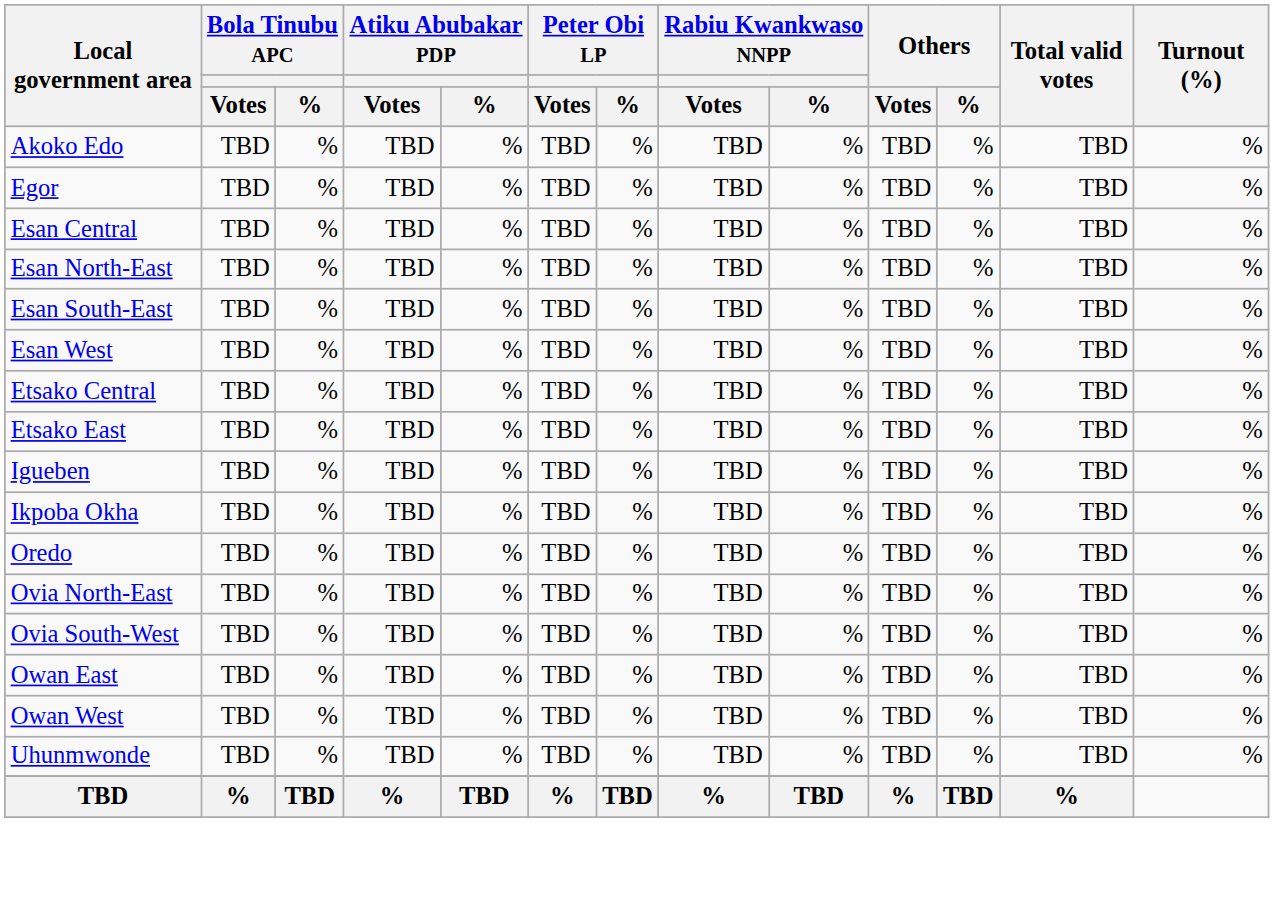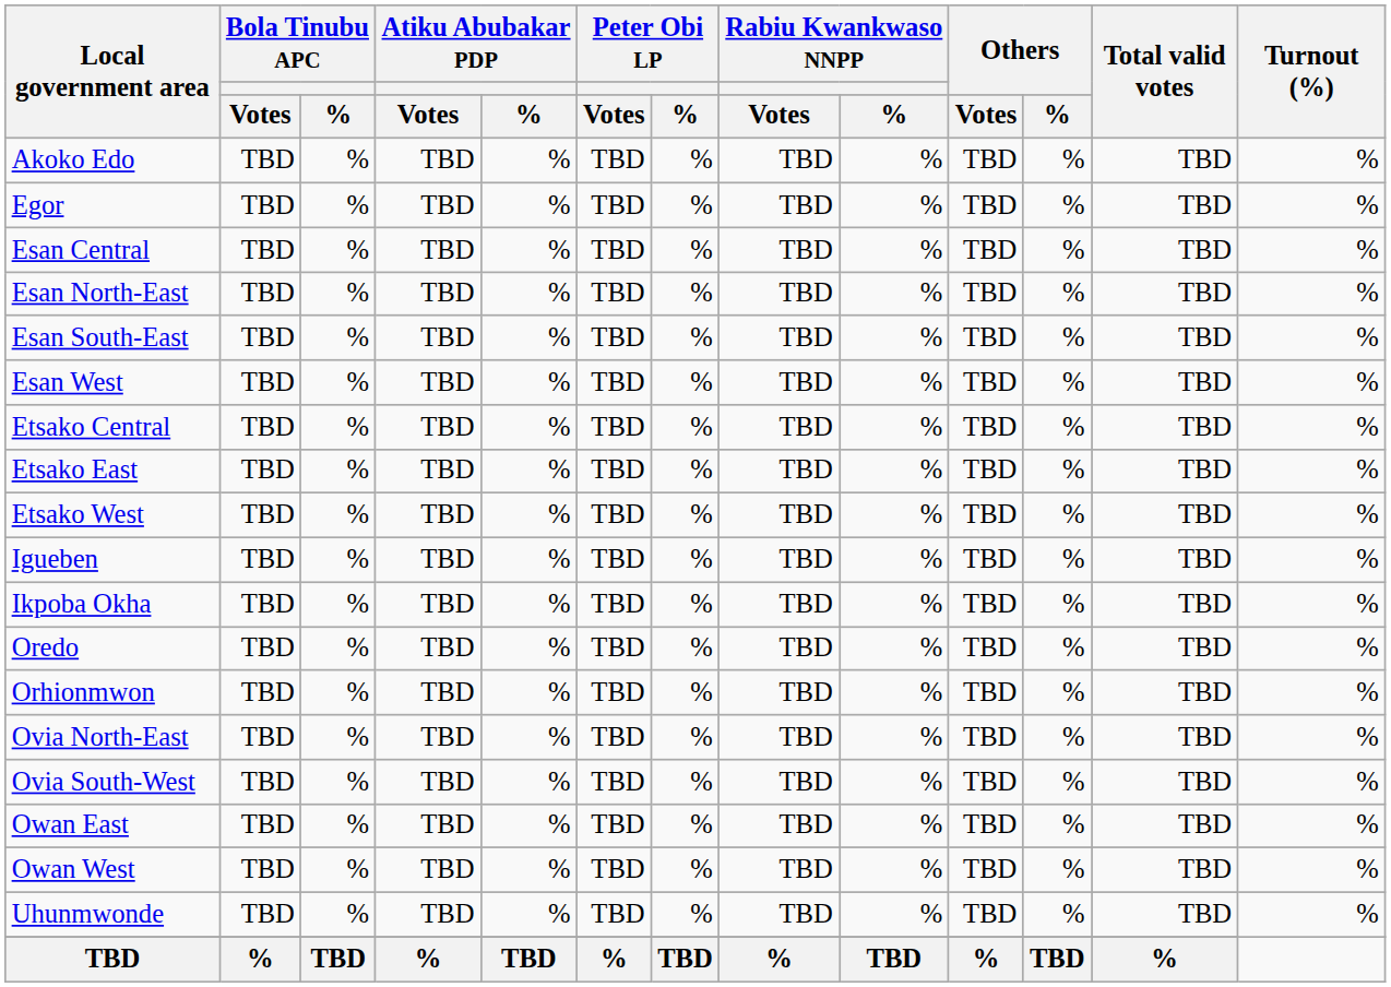+ row: Etsako West | TBD | % | TBD | % | TBD | % | TBD | % | TBD | % | TBD | %
+ row: Orhionmwon | TBD | % | TBD | % | TBD | % | TBD | % | TBD | % | TBD | %
